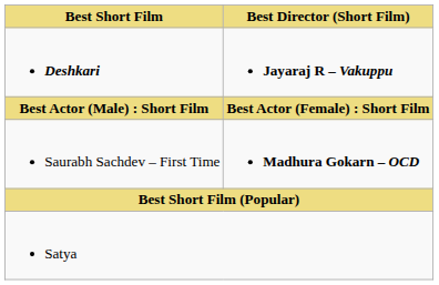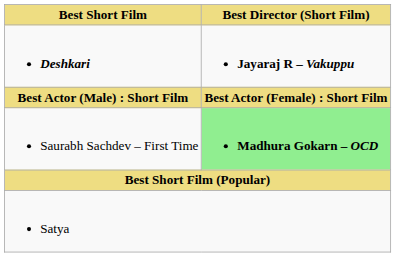Saurabh Sachdev – First Time | Best Director (Short Film): no background -> lightgreen background
